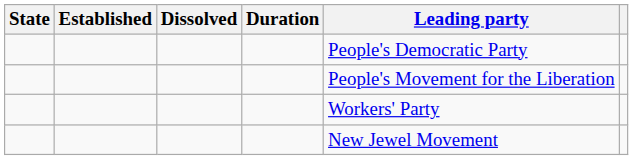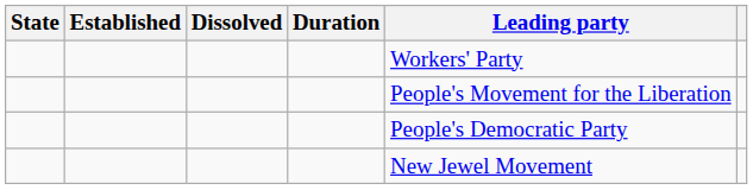row 2 | Leading party: People's Democratic Party -> Workers' Party
row 4 | Leading party: Workers' Party -> People's Democratic Party
